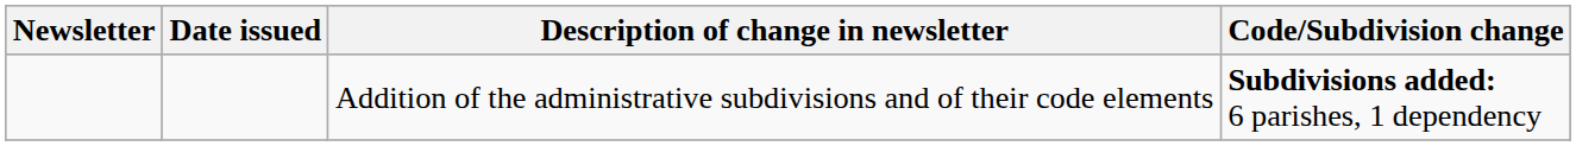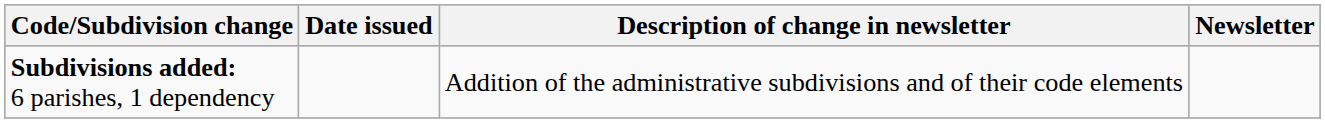columns swapped: Newsletter <-> Code/Subdivision change
